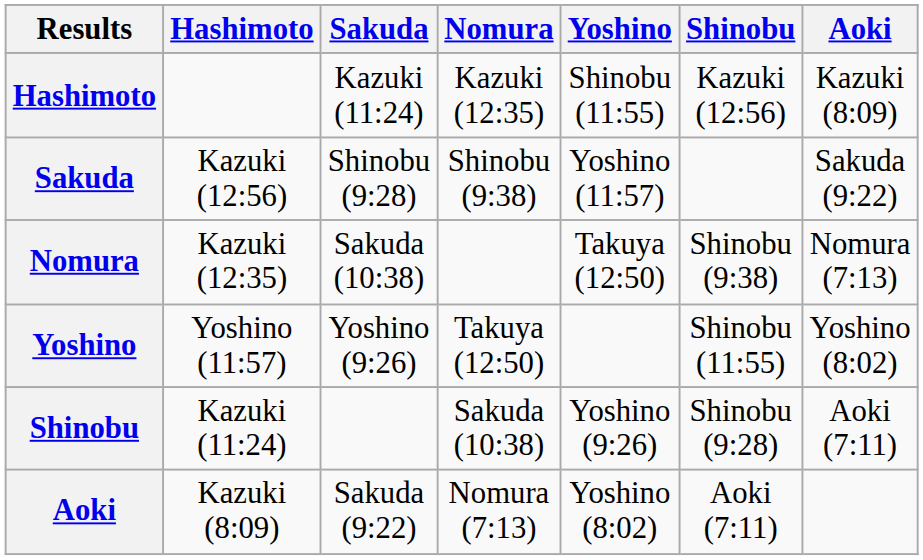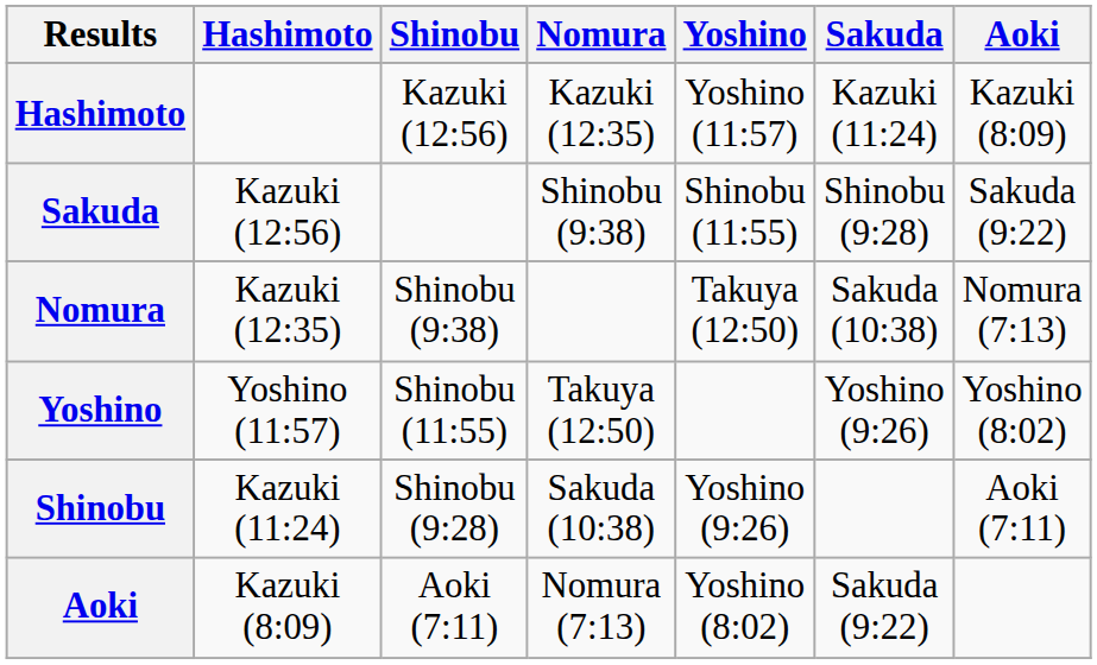columns swapped: Shinobu <-> Sakuda
row 2 | Yoshino: Shinobu (11:55) -> Yoshino (11:57)
row 3 | Yoshino: Yoshino (11:57) -> Shinobu (11:55)
